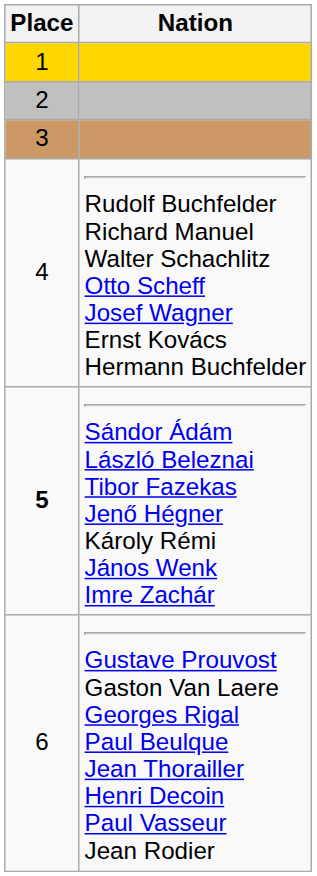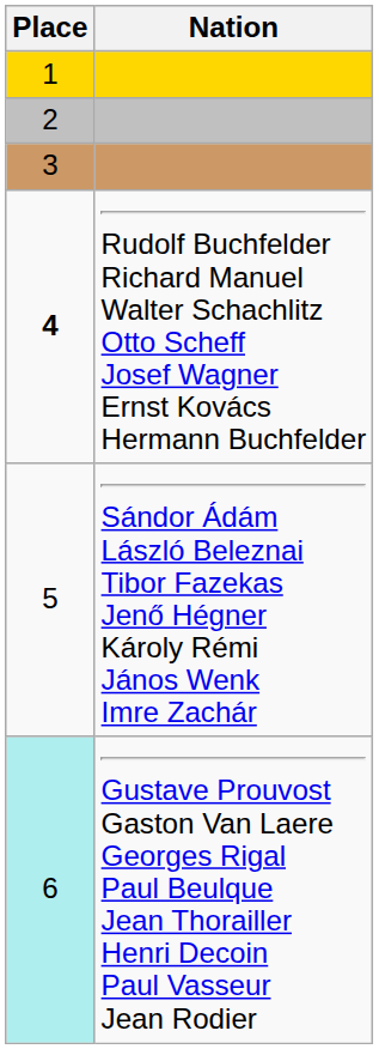4 | Place: normal -> bold
5 | Place: bold -> normal
6 | Place: no background -> paleturquoise background
